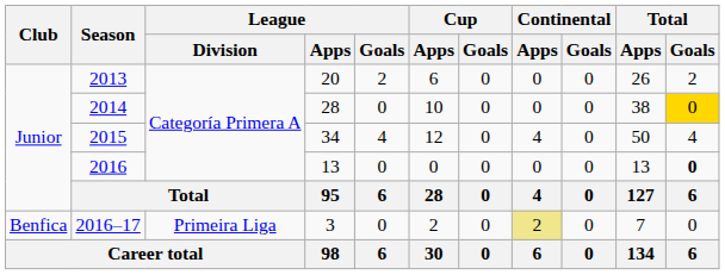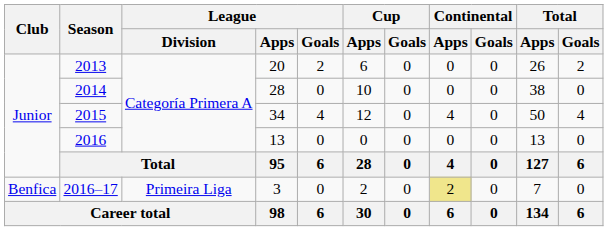2014 | Total / Goals: gold background -> no background
2016 | Total / Goals: bold -> normal
